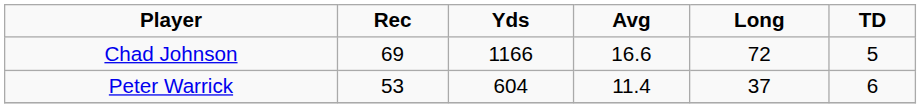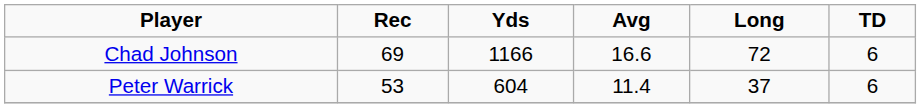Chad Johnson | TD: 5 -> 6
